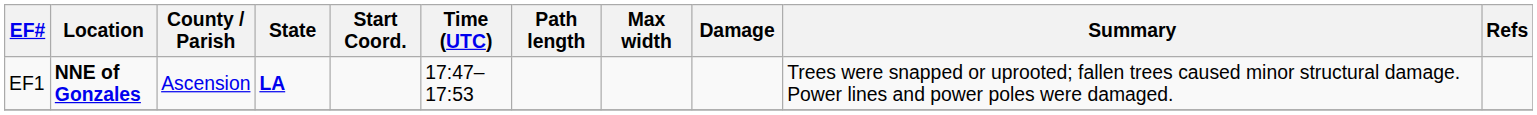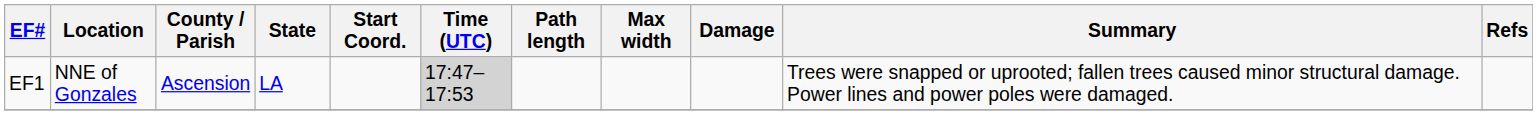EF1 | Location: bold -> normal
EF1 | State: bold -> normal
EF1 | Time (UTC): no background -> lightgrey background
